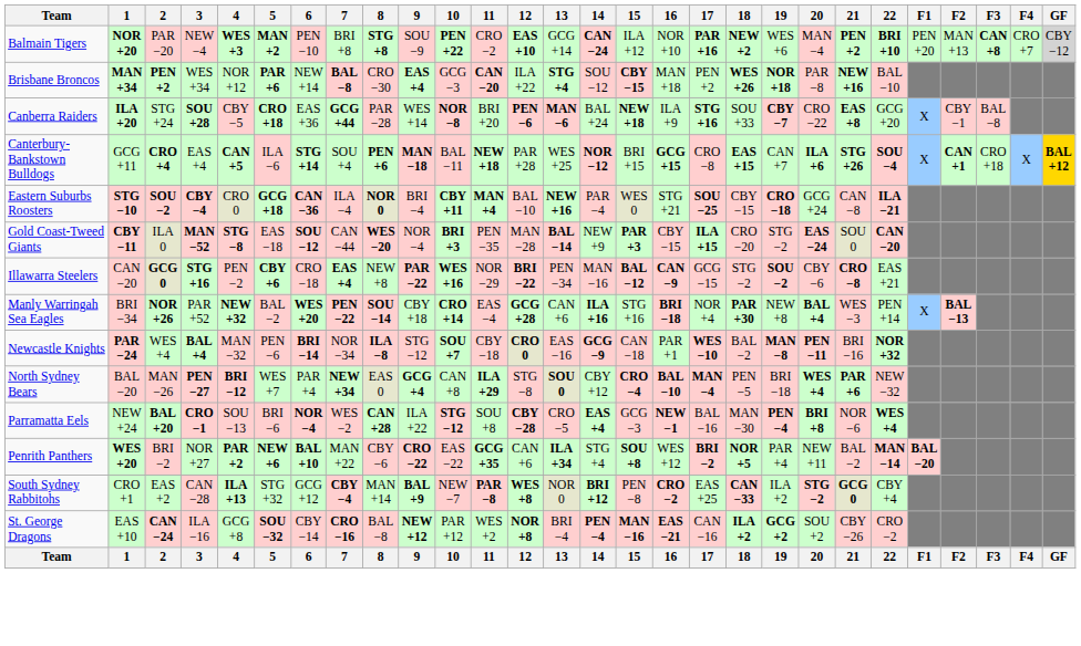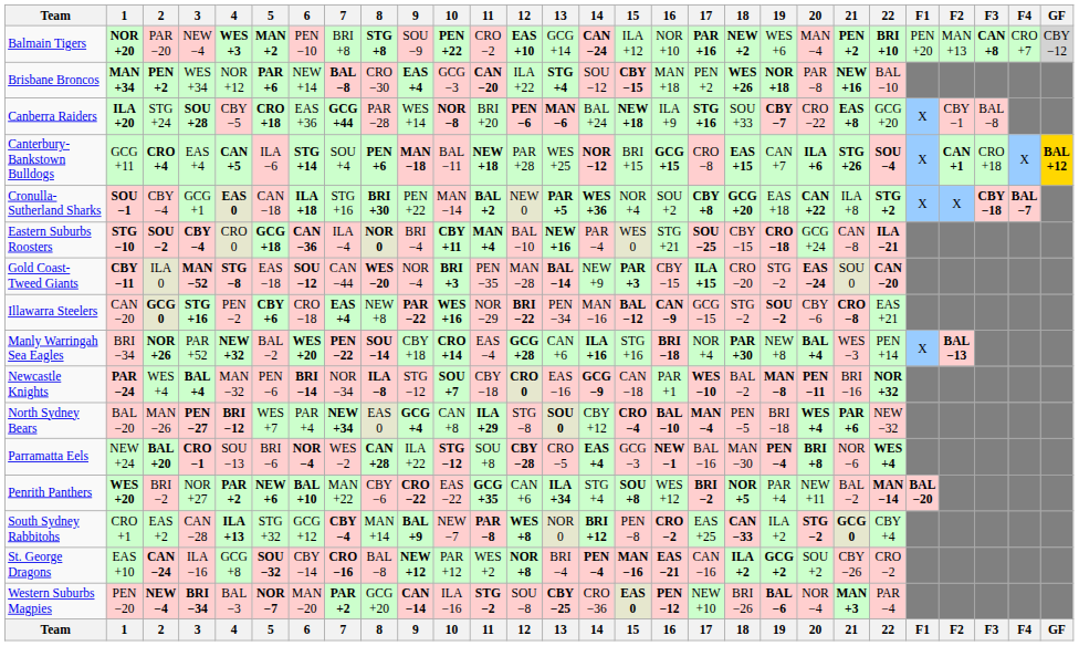+ row: Cronulla-Sutherland Sharks | SOU −1 | CBY −4 | GCG +1 | EAS 0 | CAN −18 | ILA +18 | STG +16 | BRI +30 | PEN +22 | MAN −14 | BAL +2 | NEW 0 | PAR +5 | WES +36 | NOR +4 | SOU +2 | CBY +8 | GCG +20 | EAS +18 | CAN +22 | ILA +8 | STG +2 | X | X | CBY −18 | BAL −7
+ row: Western Suburbs Magpies | PEN −20 | NEW −4 | BRI −34 | BAL −3 | NOR −7 | MAN −20 | PAR +2 | GCG +20 | CAN −14 | ILA −16 | STG −2 | SOU −8 | CBY −25 | CRO −36 | EAS 0 | PEN −12 | NEW +10 | BRI −26 | BAL −6 | NOR −4 | MAN +3 | PAR −4
